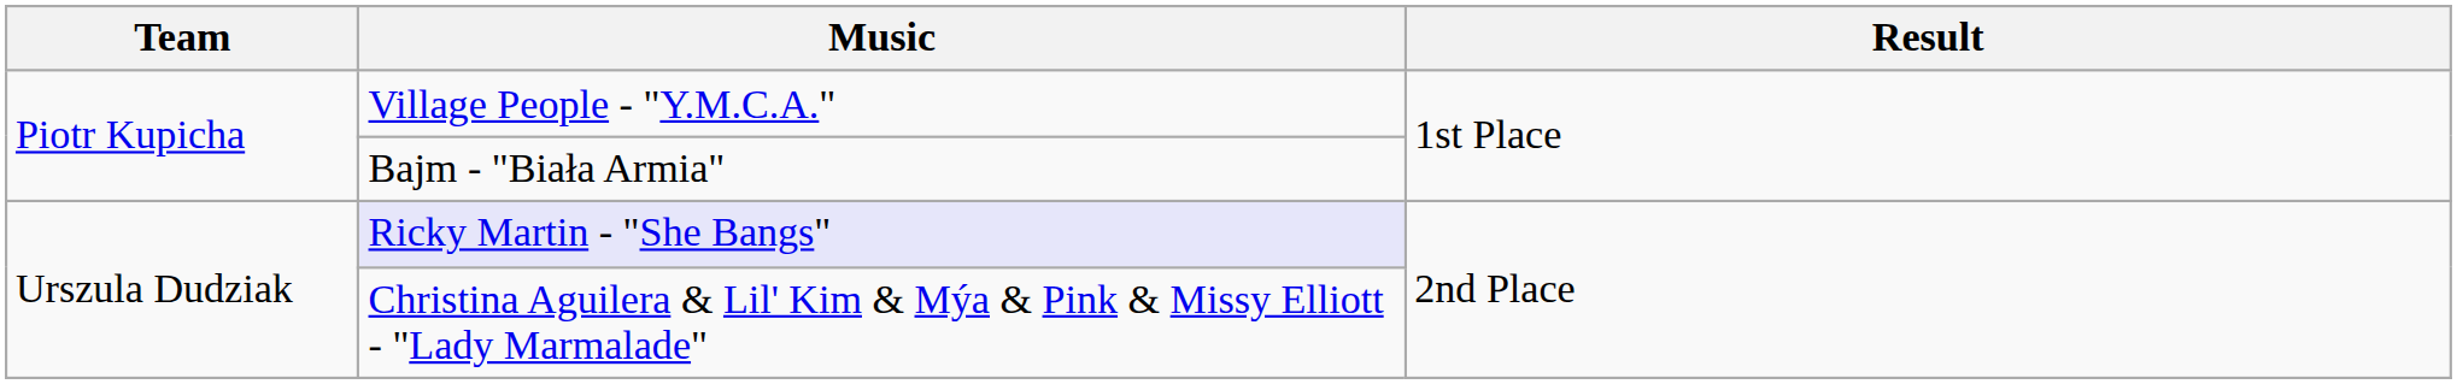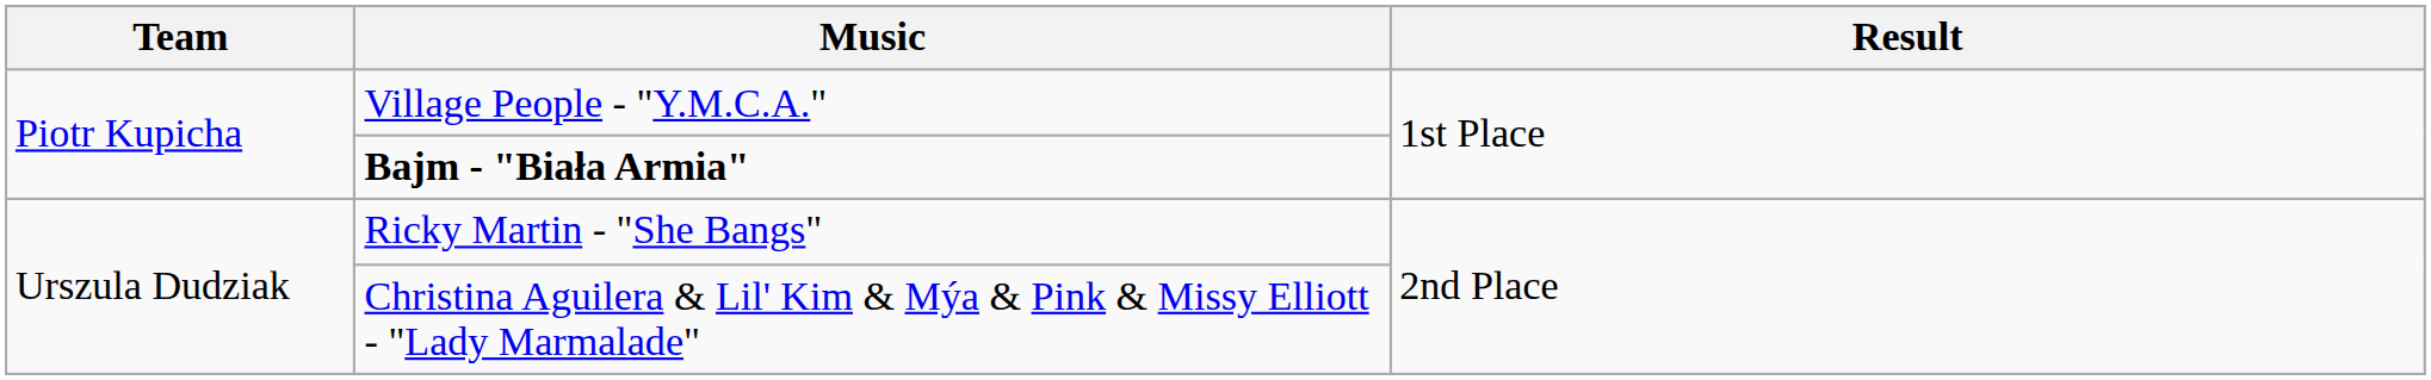Bajm - "Biała Armia" | Music: normal -> bold
Ricky Martin - "She Bangs" | Music: lavender background -> no background
